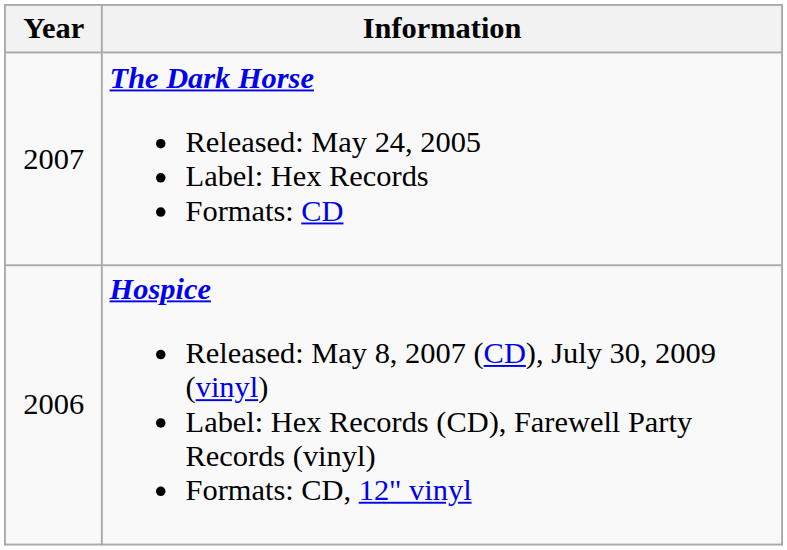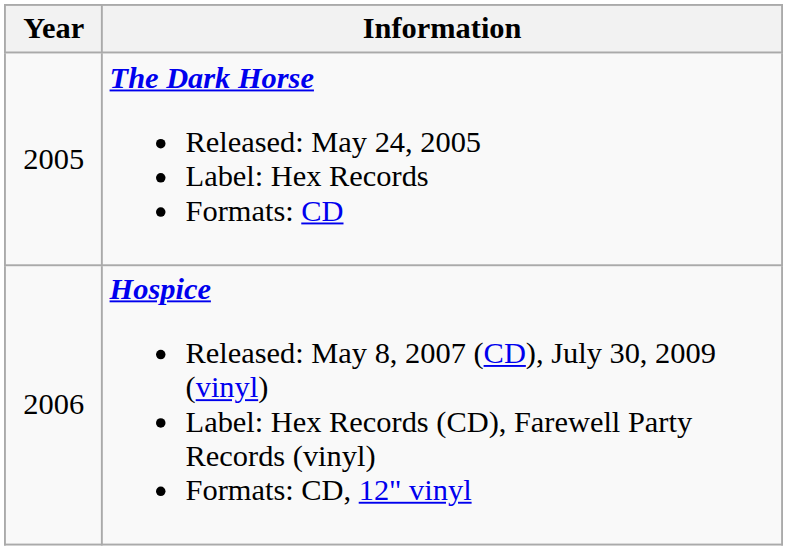row 2 | Year: 2007 -> 2005
